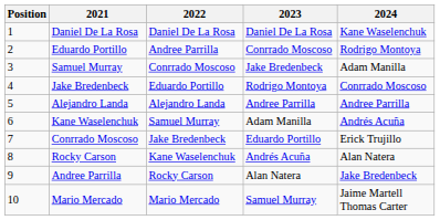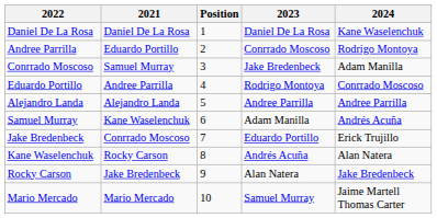columns swapped: Position <-> 2022
row 5 | 2021: Jake Bredenbeck -> Andree Parrilla
row 10 | 2021: Andree Parrilla -> Jake Bredenbeck
